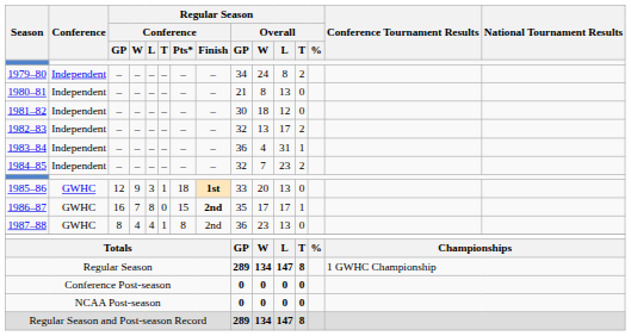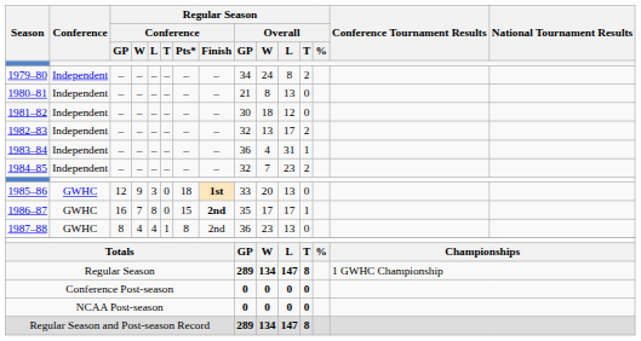1985–86 | Regular Season / Conference / T: 1 -> 0
